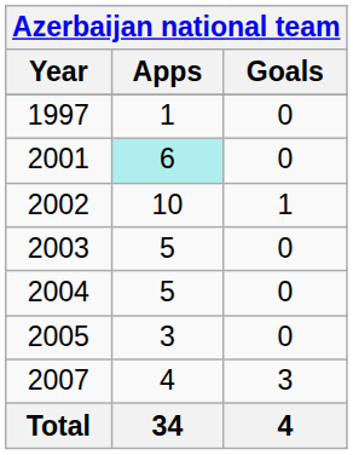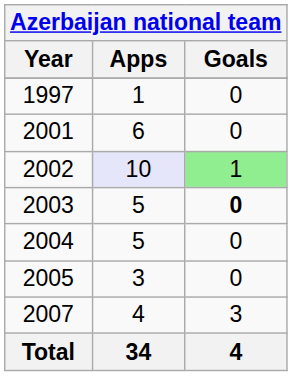2001 | Apps: paleturquoise background -> no background
2002 | Apps: no background -> lavender background
2002 | Goals: no background -> lightgreen background
2003 | Goals: normal -> bold
